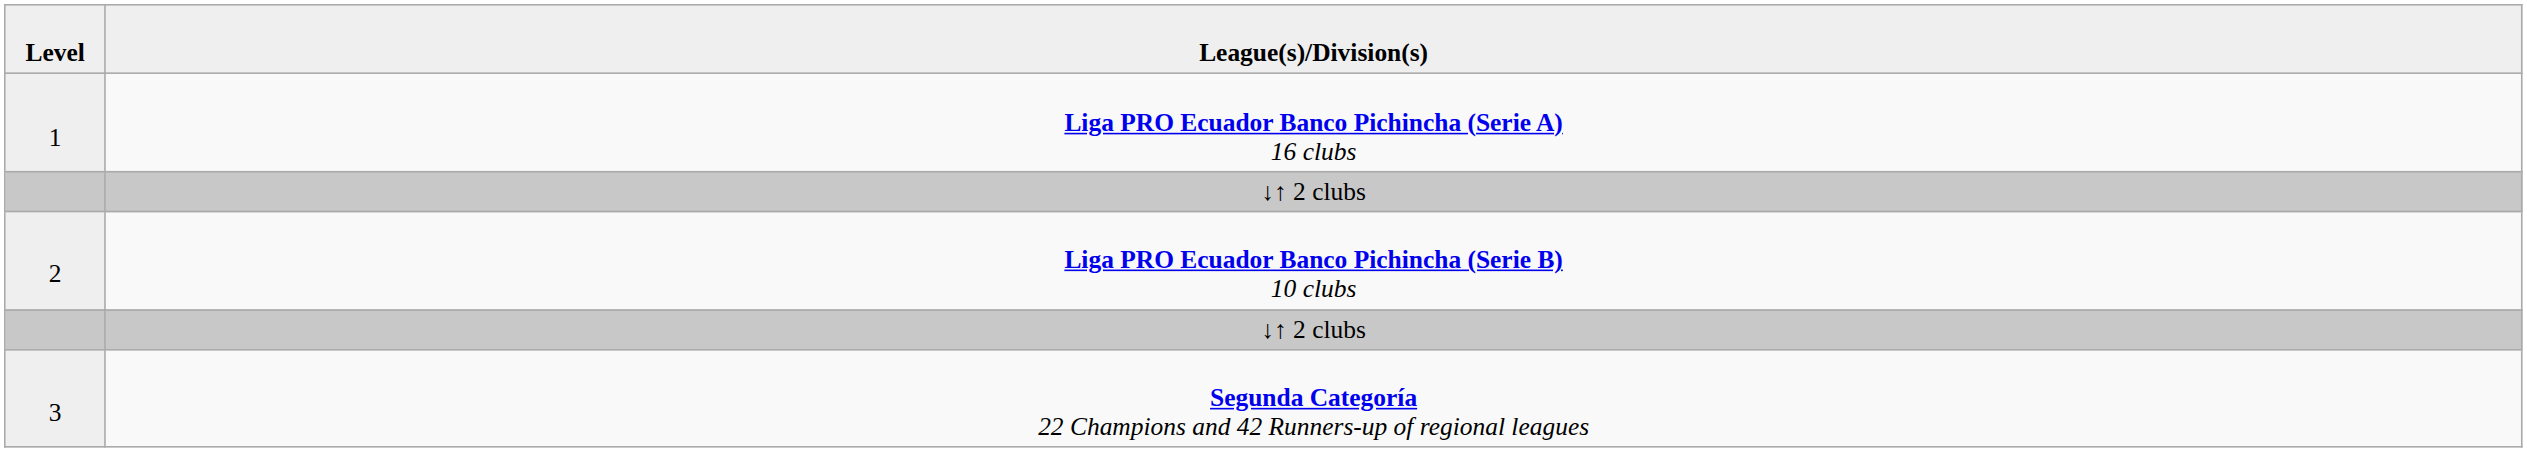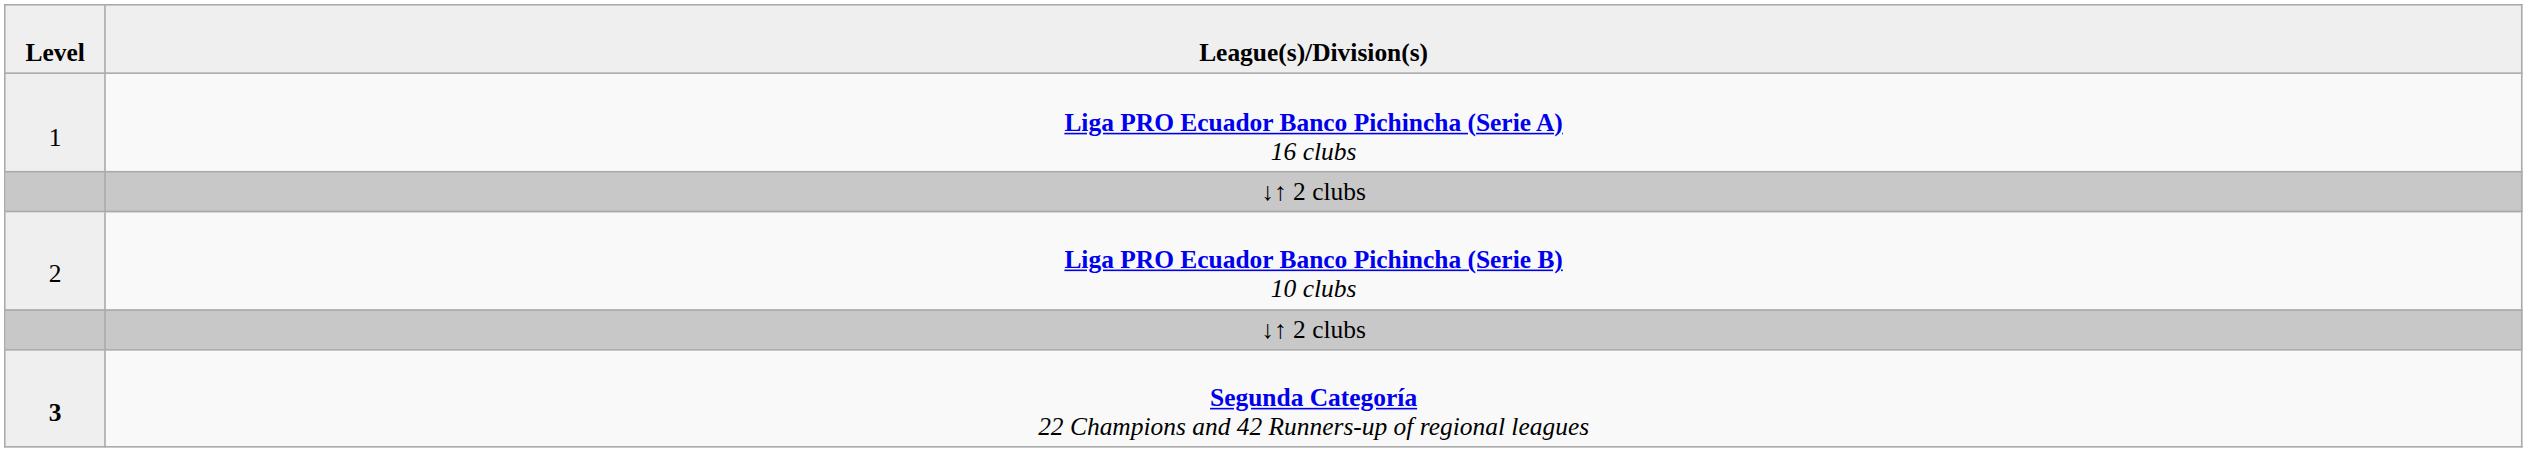3 | column 1: normal -> bold
